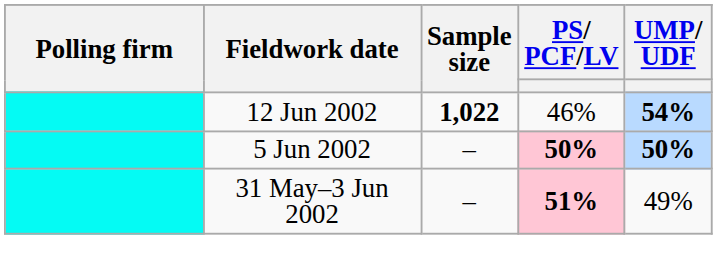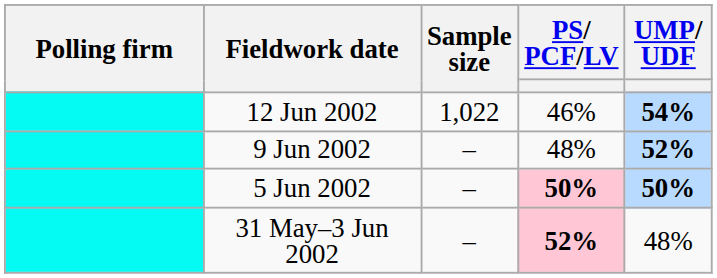12 Jun 2002 | Sample size: bold -> normal
+ row: 9 Jun 2002 | – | 48% | 52%
31 May–3 Jun 2002 | PS/ PCF/LV: 51% -> 52%
31 May–3 Jun 2002 | UMP/ UDF: 49% -> 48%
